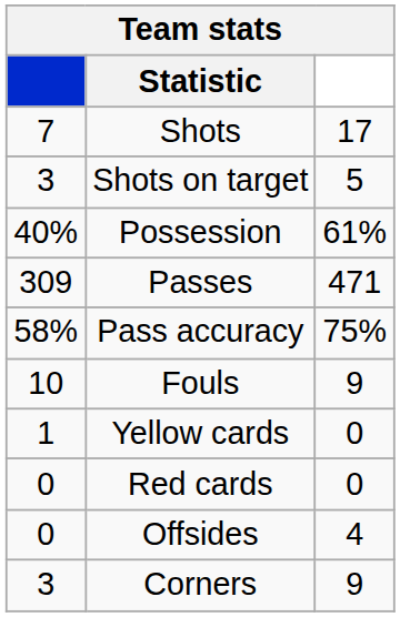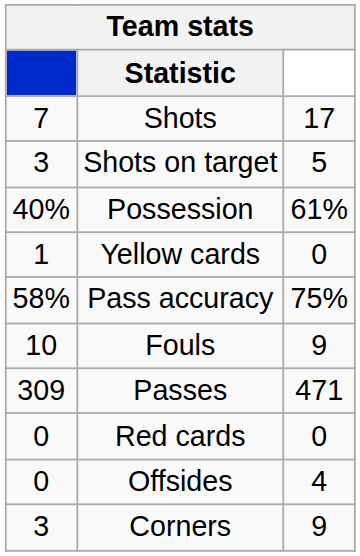rows swapped: Passes <-> Yellow cards
